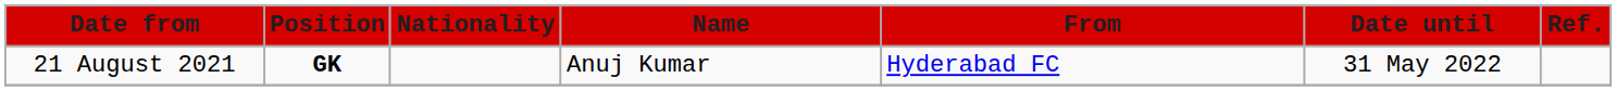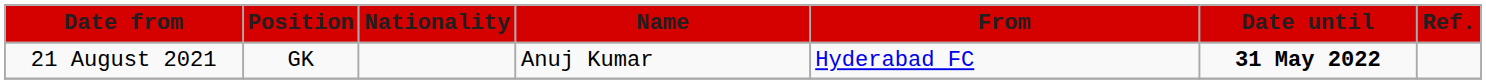21 August 2021 | Position: bold -> normal
21 August 2021 | Date until: normal -> bold
